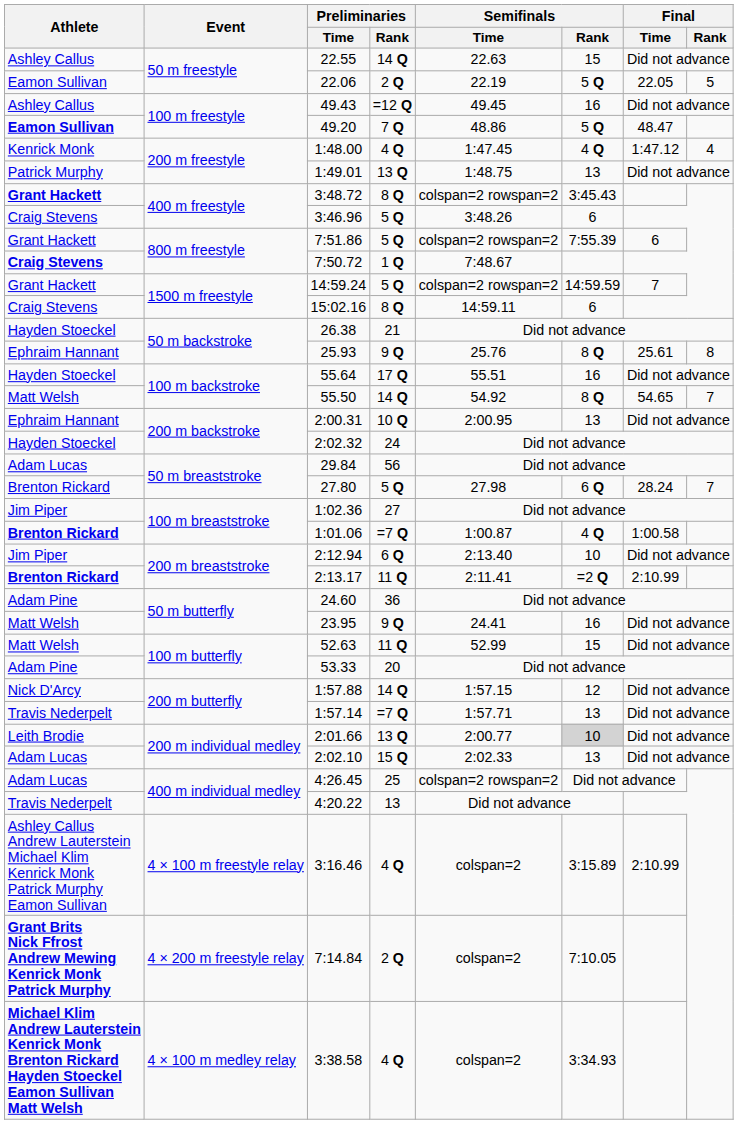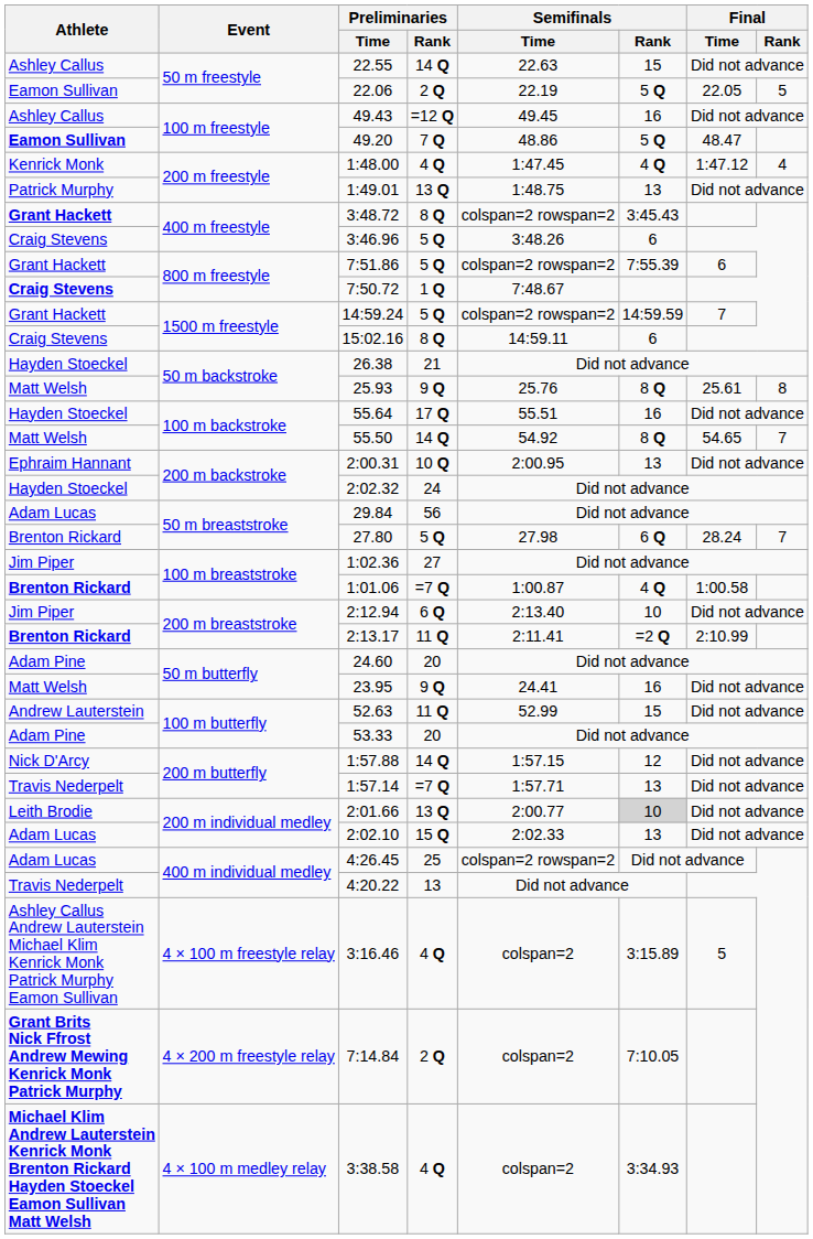25.93 | Athlete: Ephraim Hannant -> Matt Welsh
24.60 | Preliminaries / Rank: 36 -> 20
52.63 | Athlete: Matt Welsh -> Andrew Lauterstein
3:16.46 | Final / Time: 2:10.99 -> 5
